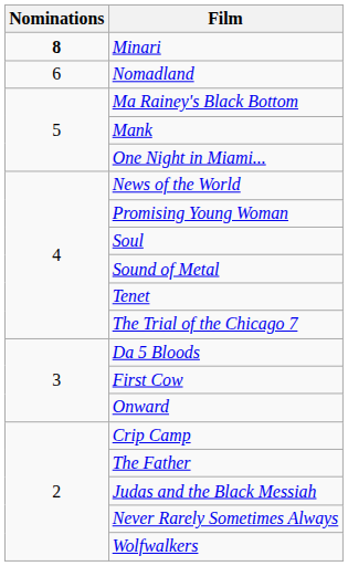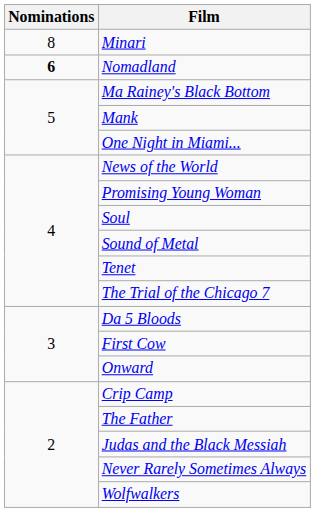Minari | Nominations: bold -> normal
Nomadland | Nominations: normal -> bold
